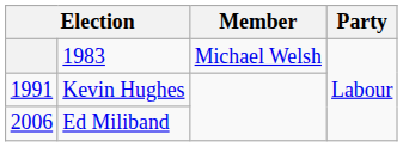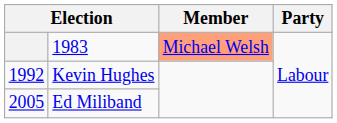1983 | Member: no background -> lightsalmon background
Kevin Hughes | column 1: 1991 -> 1992
Ed Miliband | column 1: 2006 -> 2005
